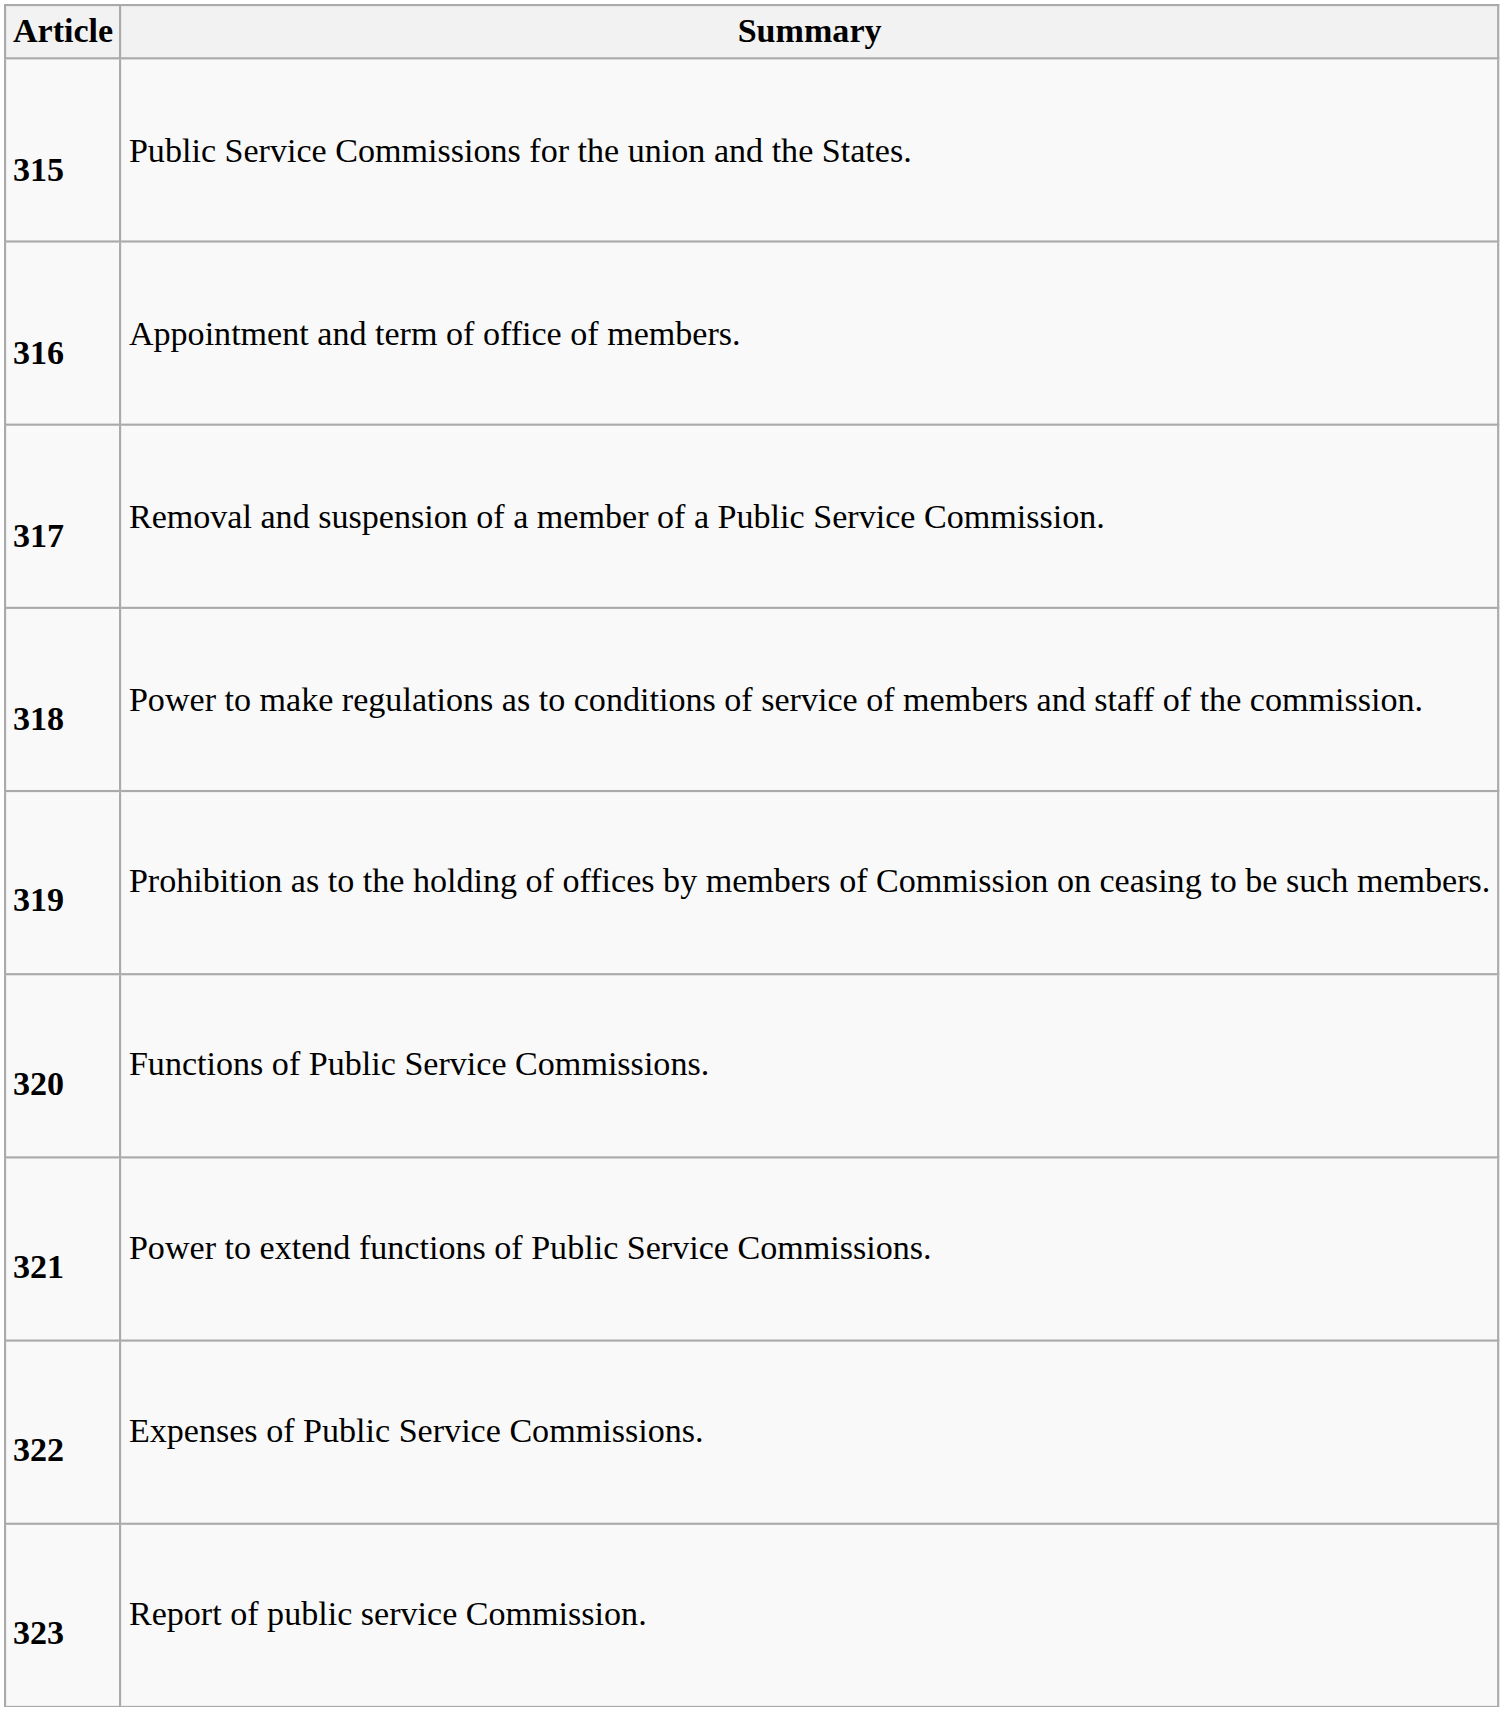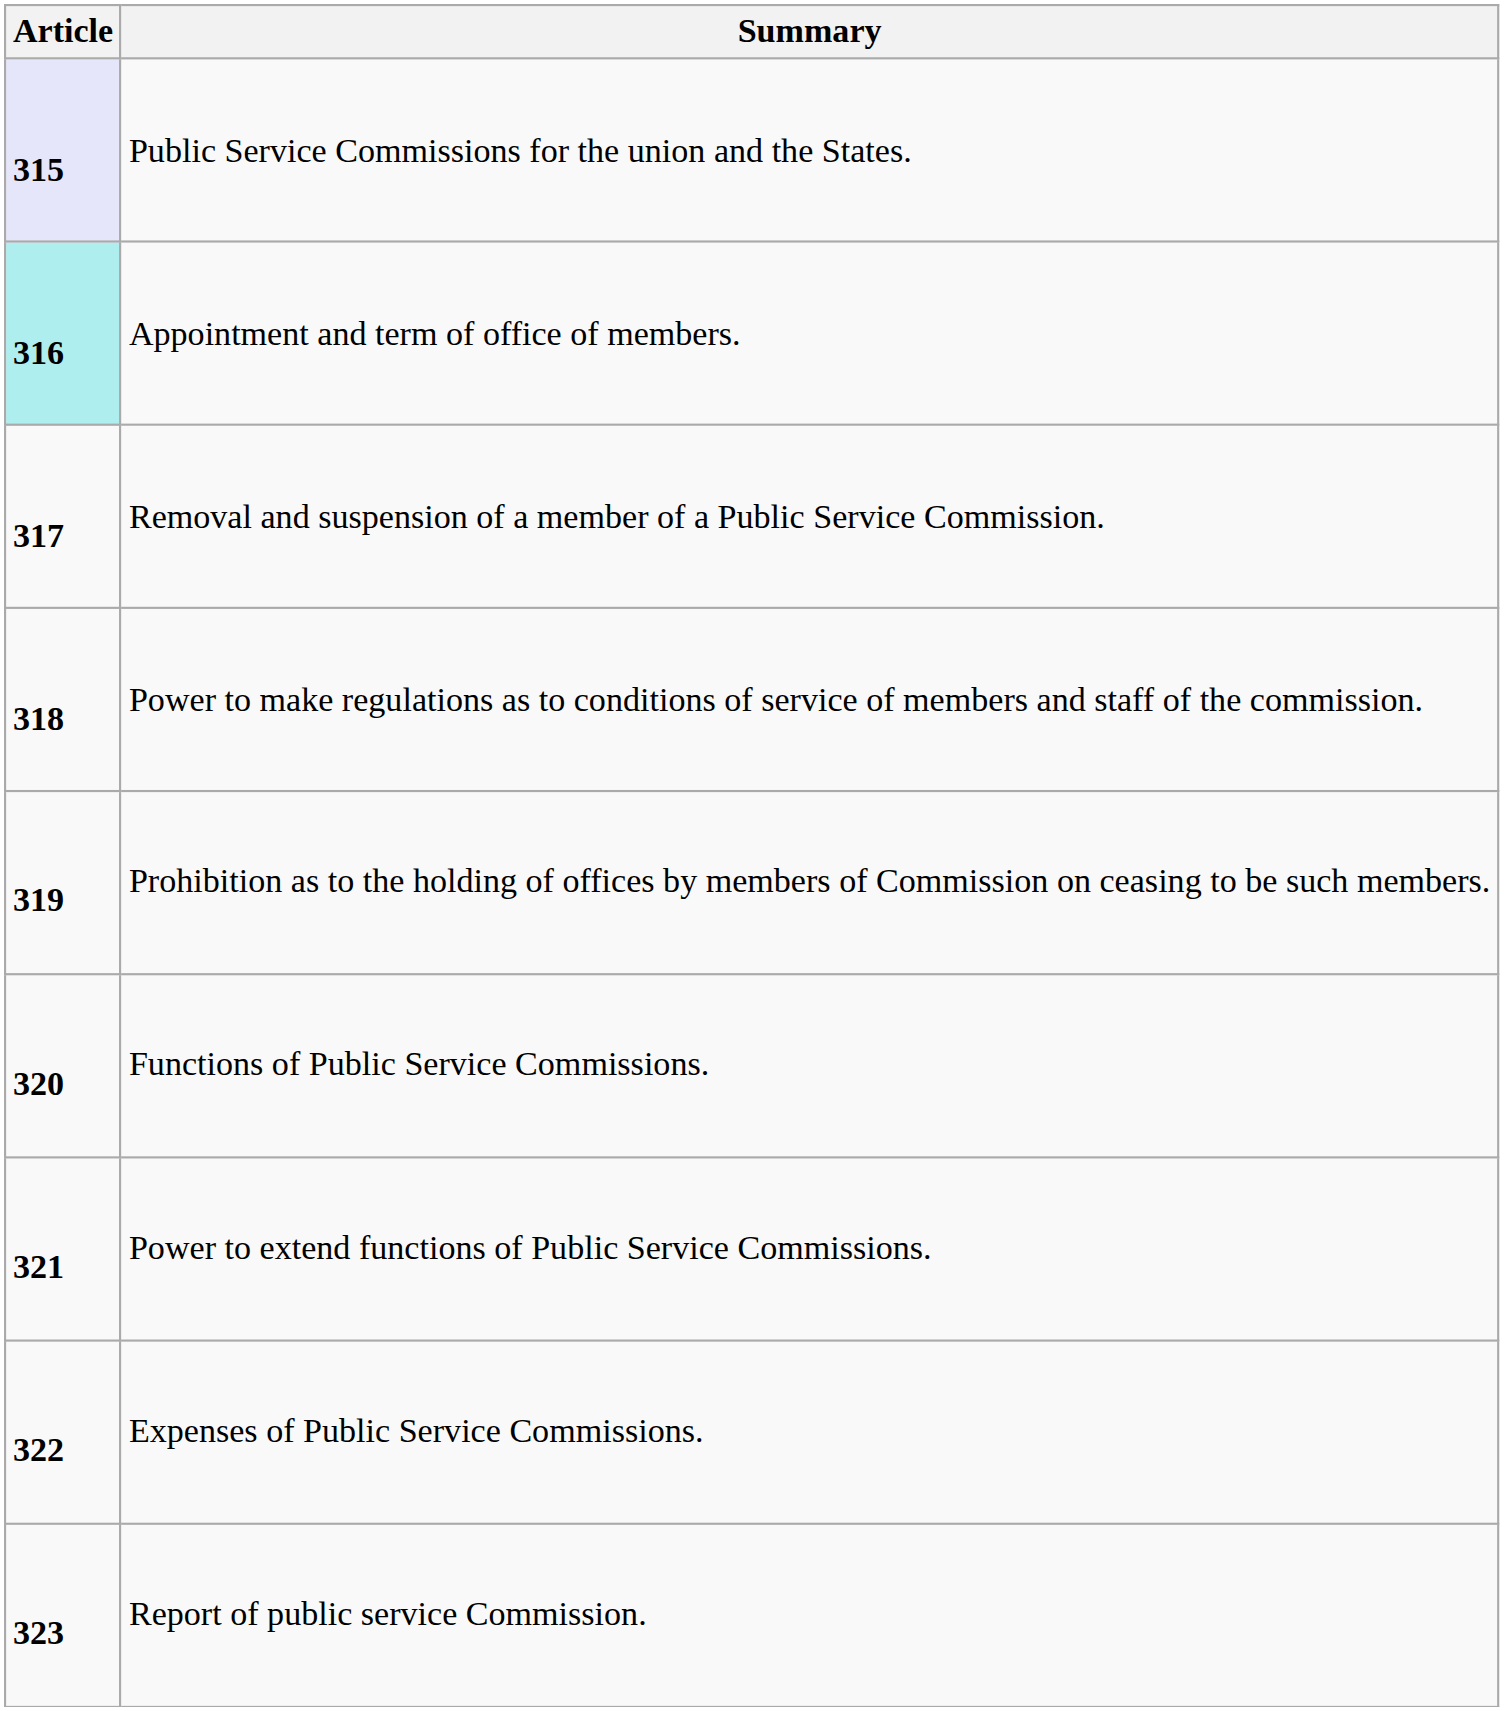Public Service Commissions for the union and the States. | Article: no background -> lavender background
Appointment and term of office of members. | Article: no background -> paleturquoise background
